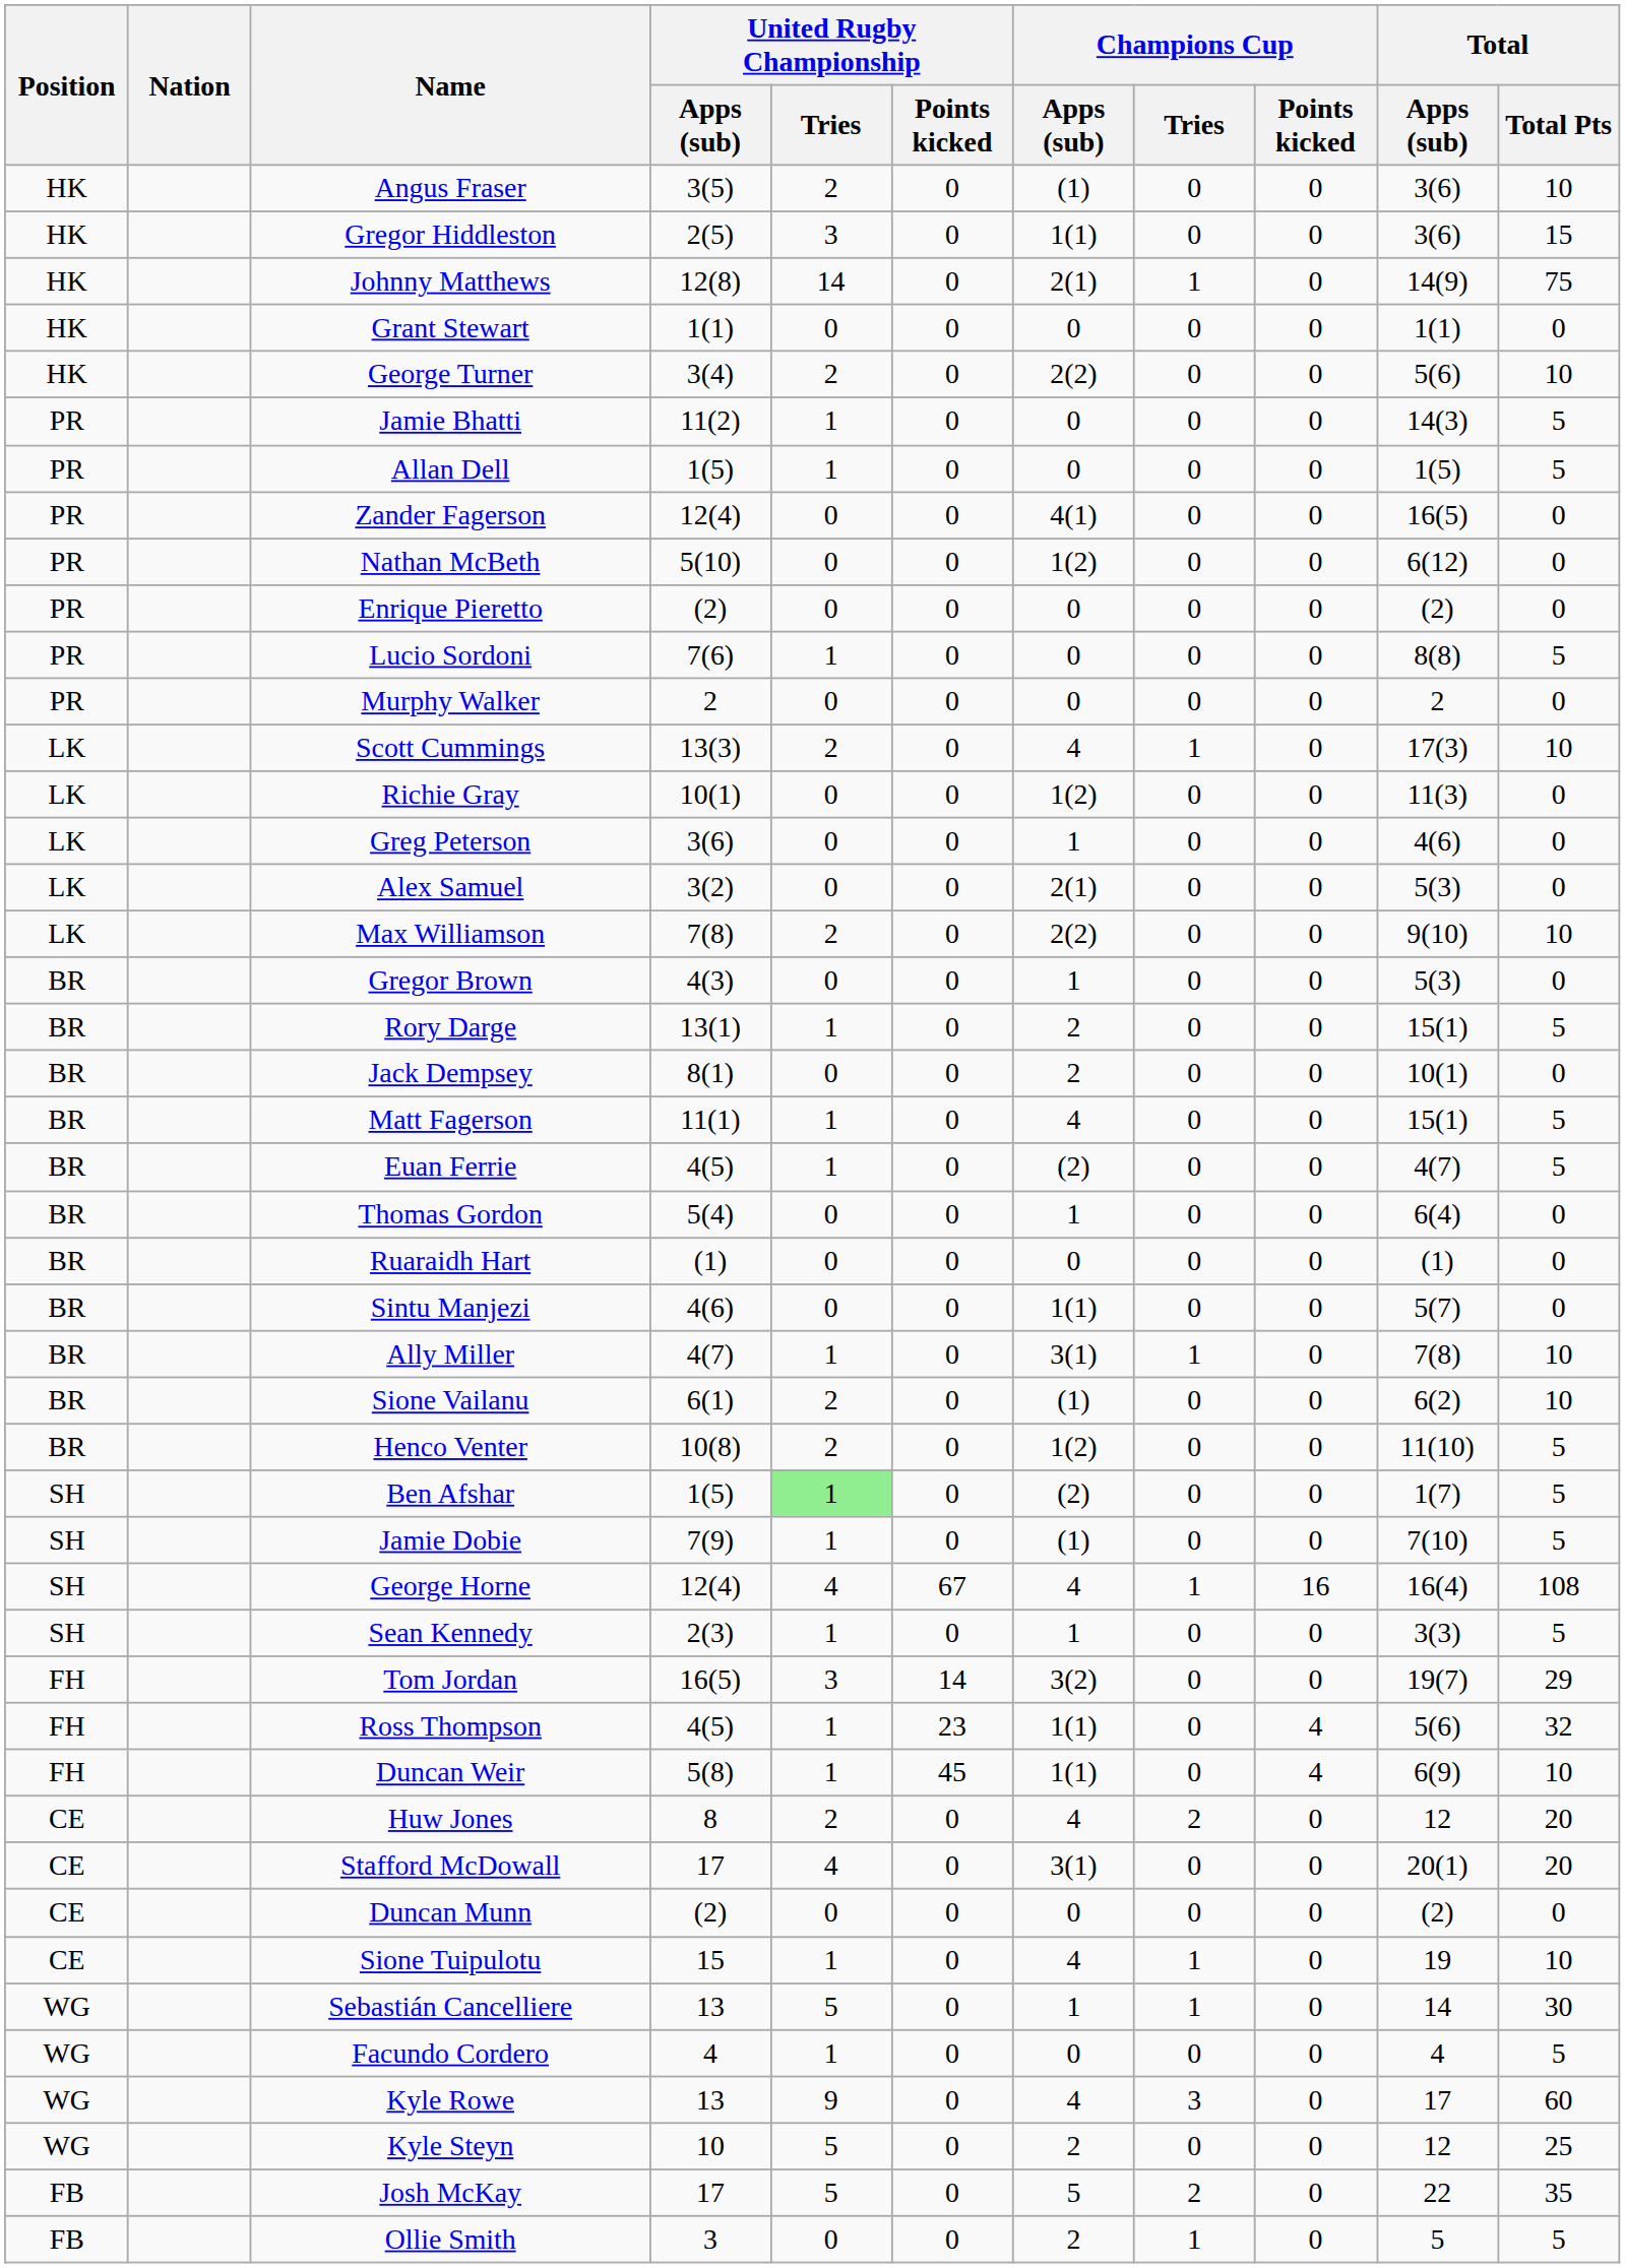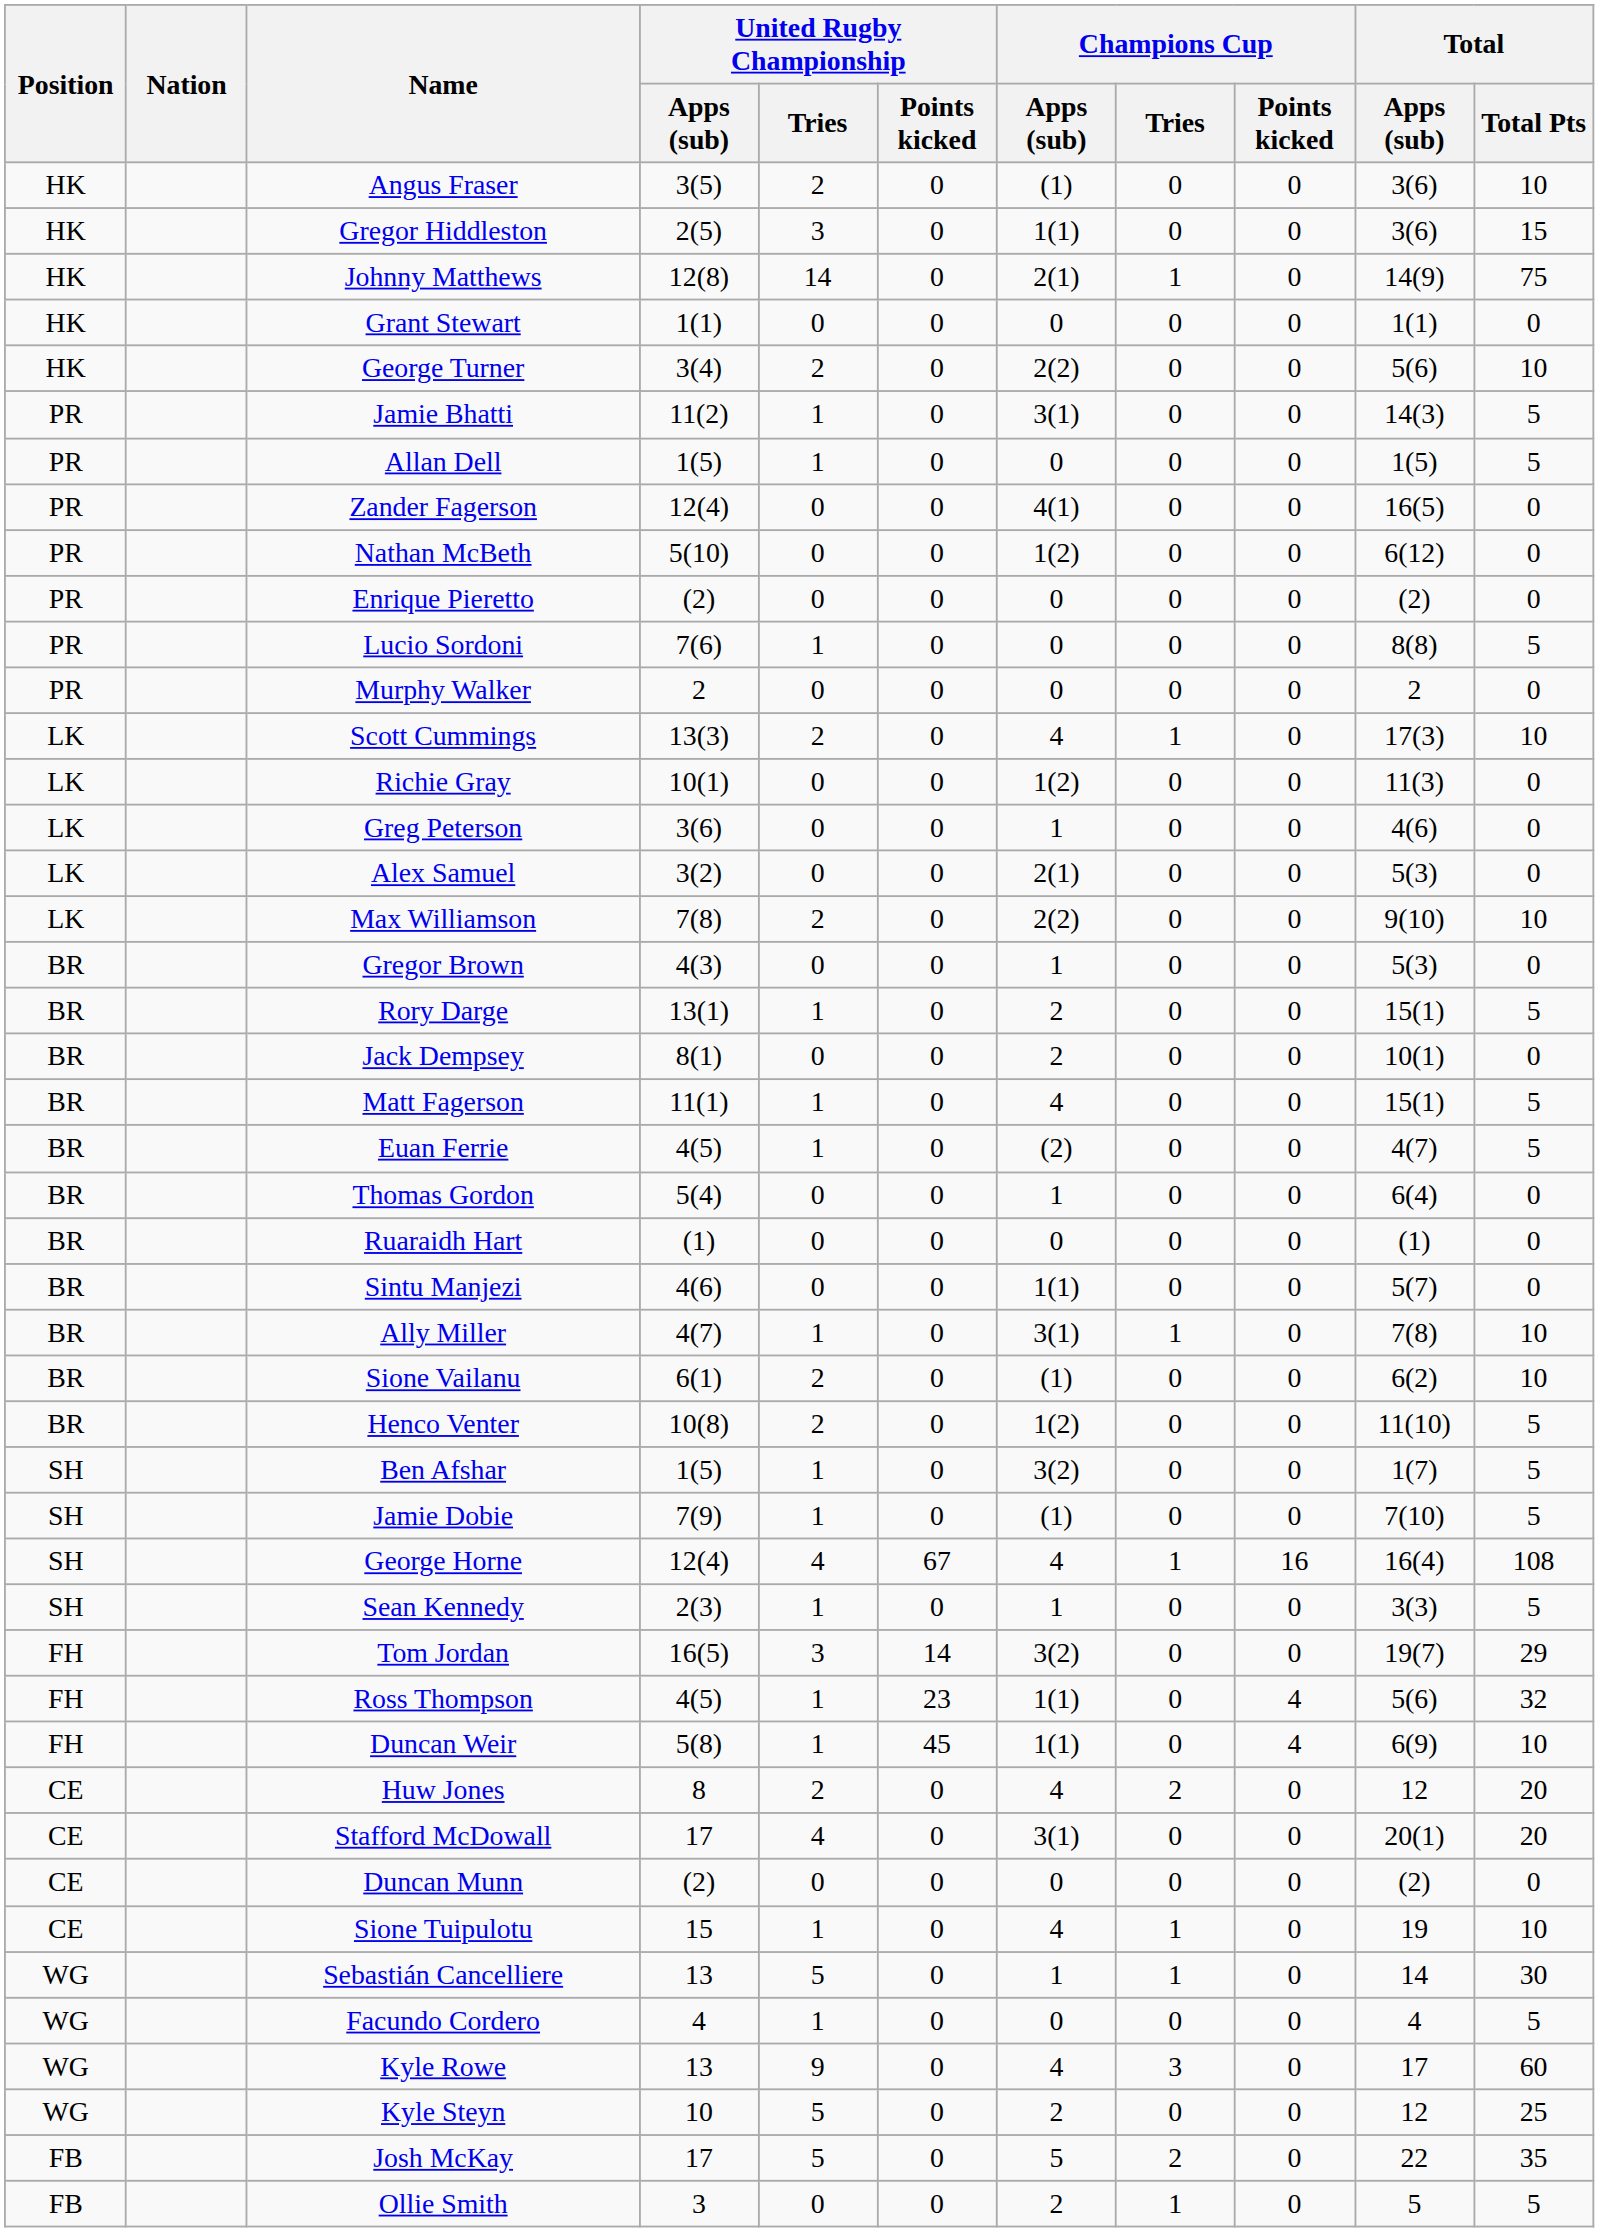Jamie Bhatti | Champions Cup / Apps (sub): 0 -> 3(1)
Ben Afshar | United Rugby Championship / Tries: lightgreen background -> no background
Ben Afshar | Champions Cup / Apps (sub): (2) -> 3(2)
